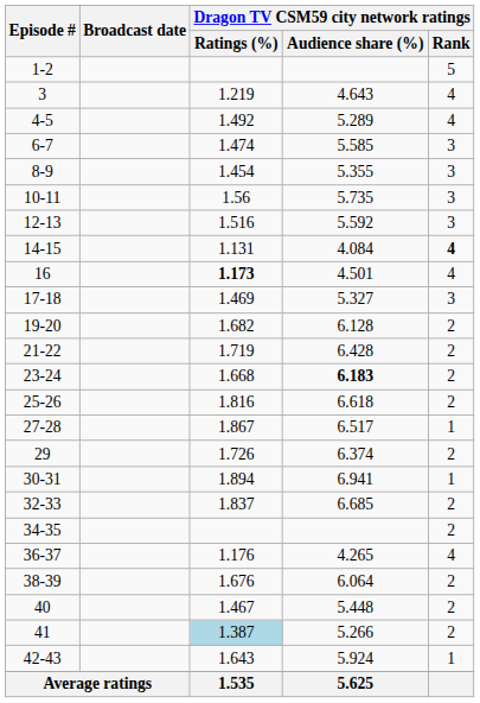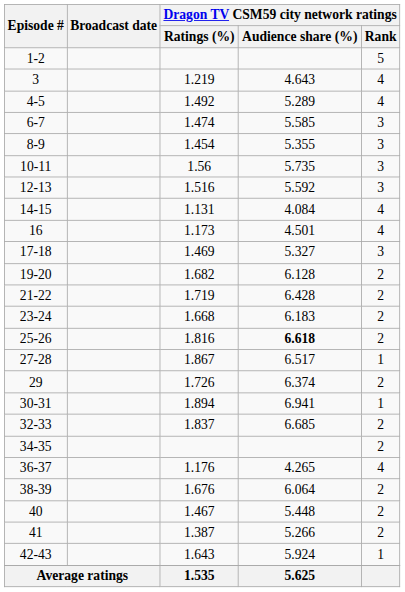14-15 | Dragon TV CSM59 city network ratings / Rank: bold -> normal
16 | Dragon TV CSM59 city network ratings / Ratings (%): bold -> normal
23-24 | Dragon TV CSM59 city network ratings / Audience share (%): bold -> normal
25-26 | Dragon TV CSM59 city network ratings / Audience share (%): normal -> bold
41 | Dragon TV CSM59 city network ratings / Ratings (%): lightblue background -> no background
